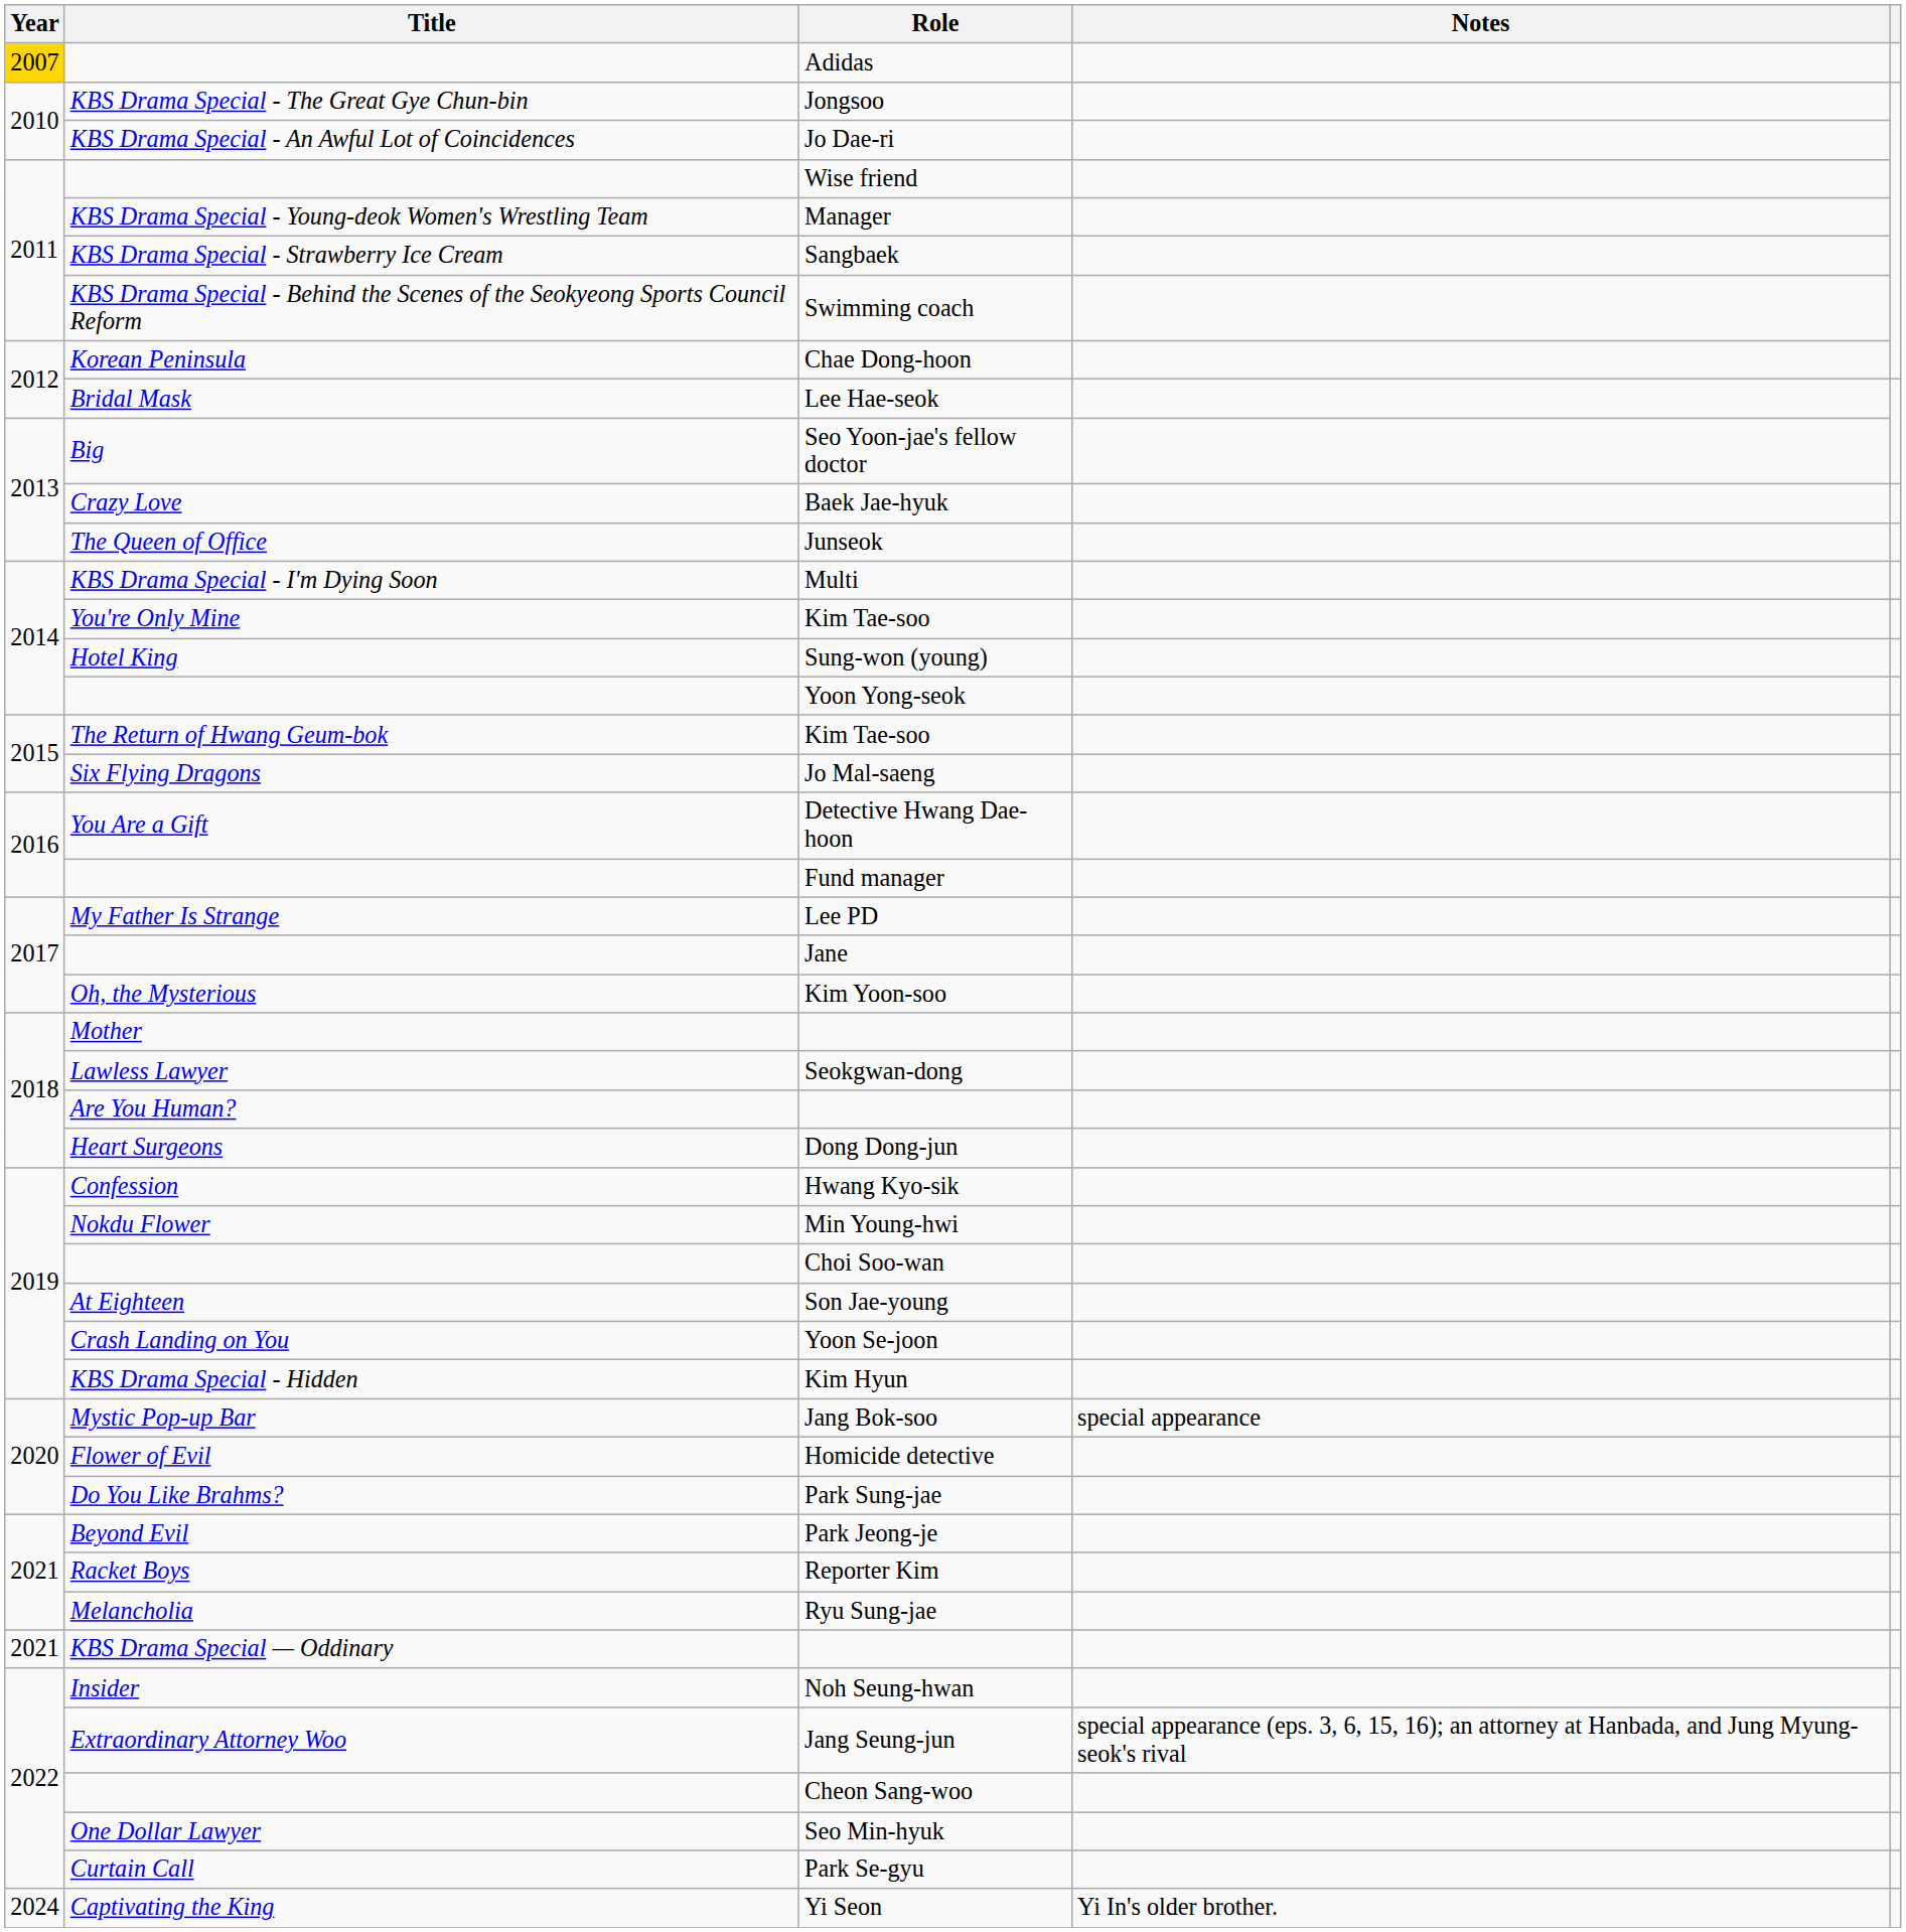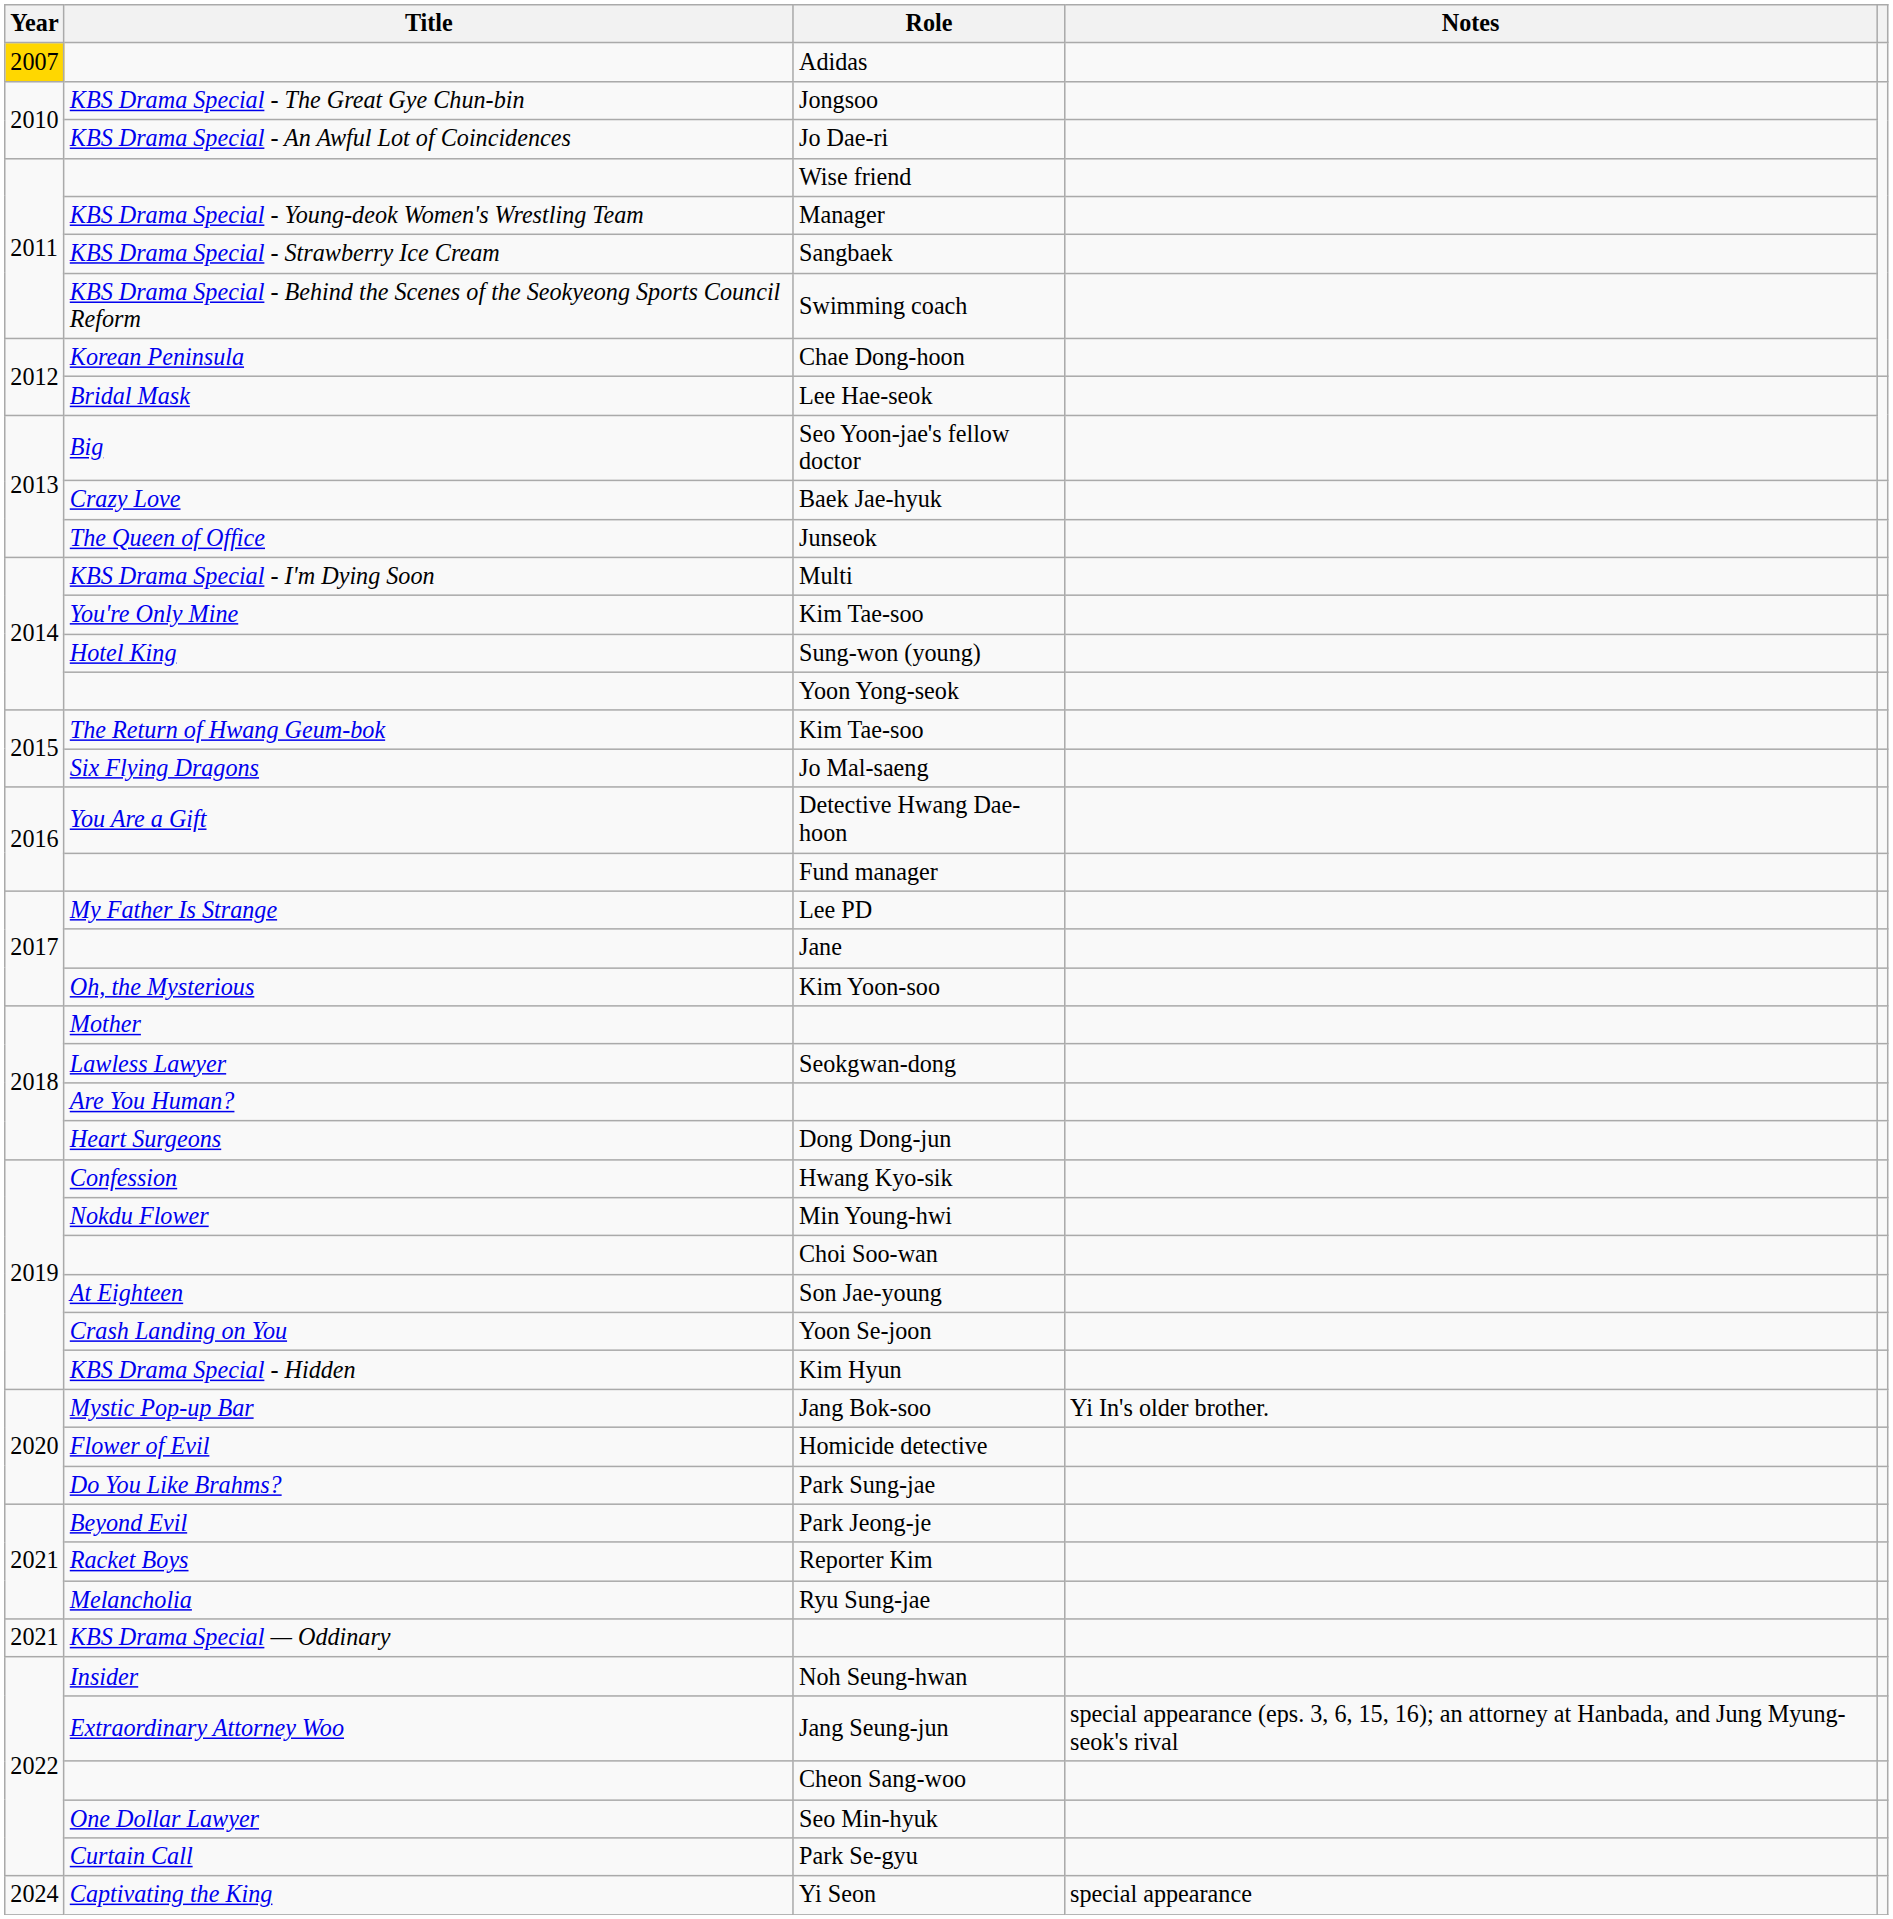Jang Bok-soo | Notes: special appearance -> Yi In's older brother.
Yi Seon | Notes: Yi In's older brother. -> special appearance
